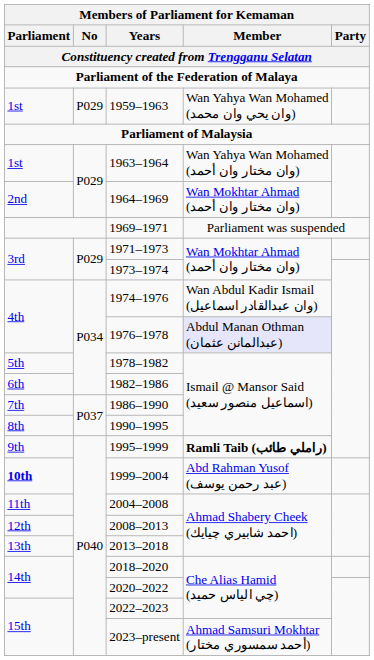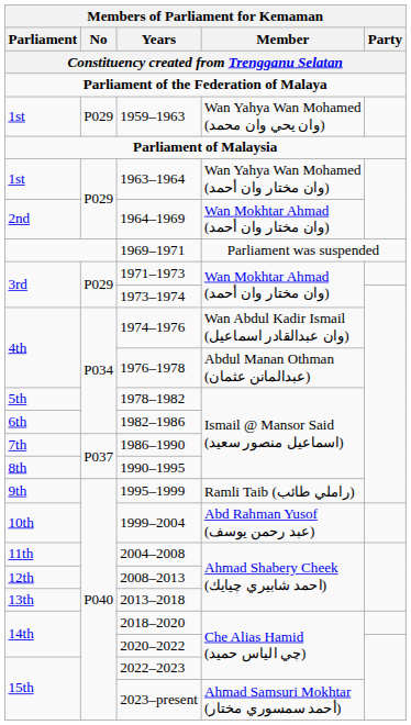1976–1978 | Member: lavender background -> no background
1995–1999 | Member: bold -> normal
1999–2004 | Parliament: bold -> normal
